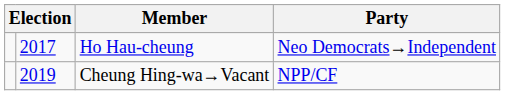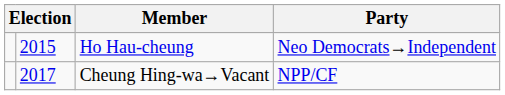Ho Hau-cheung | column 2: 2017 -> 2015
Cheung Hing-wa→Vacant | column 2: 2019 -> 2017
